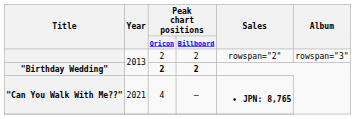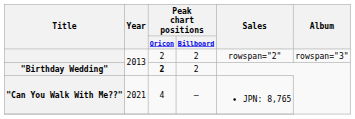"Birthday Wedding" | Peak chart positions / Billboard: bold -> normal
"Can You Walk With Me??" | Sales: bold -> normal
